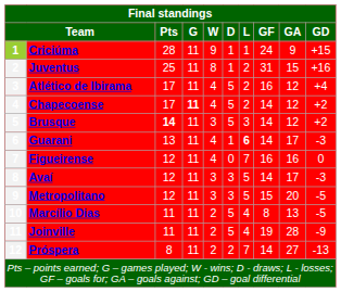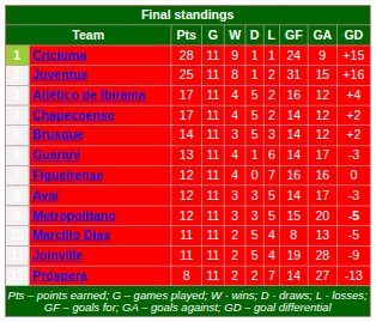Chapecoense | G: bold -> normal
Brusque | Pts: bold -> normal
Guarani | L: bold -> normal
Metropolitano | GD: normal -> bold
